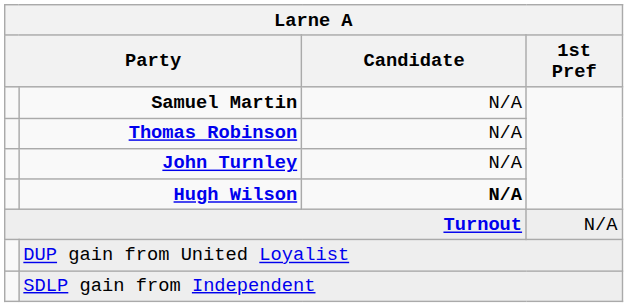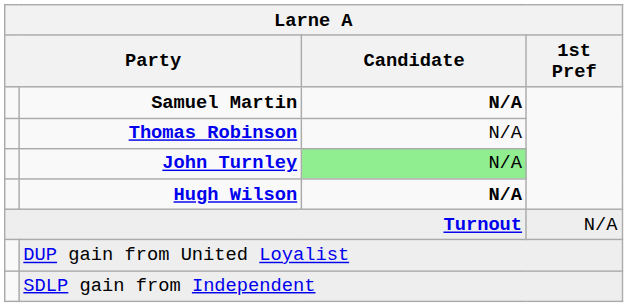Samuel Martin | Candidate: normal -> bold
John Turnley | Candidate: no background -> lightgreen background
